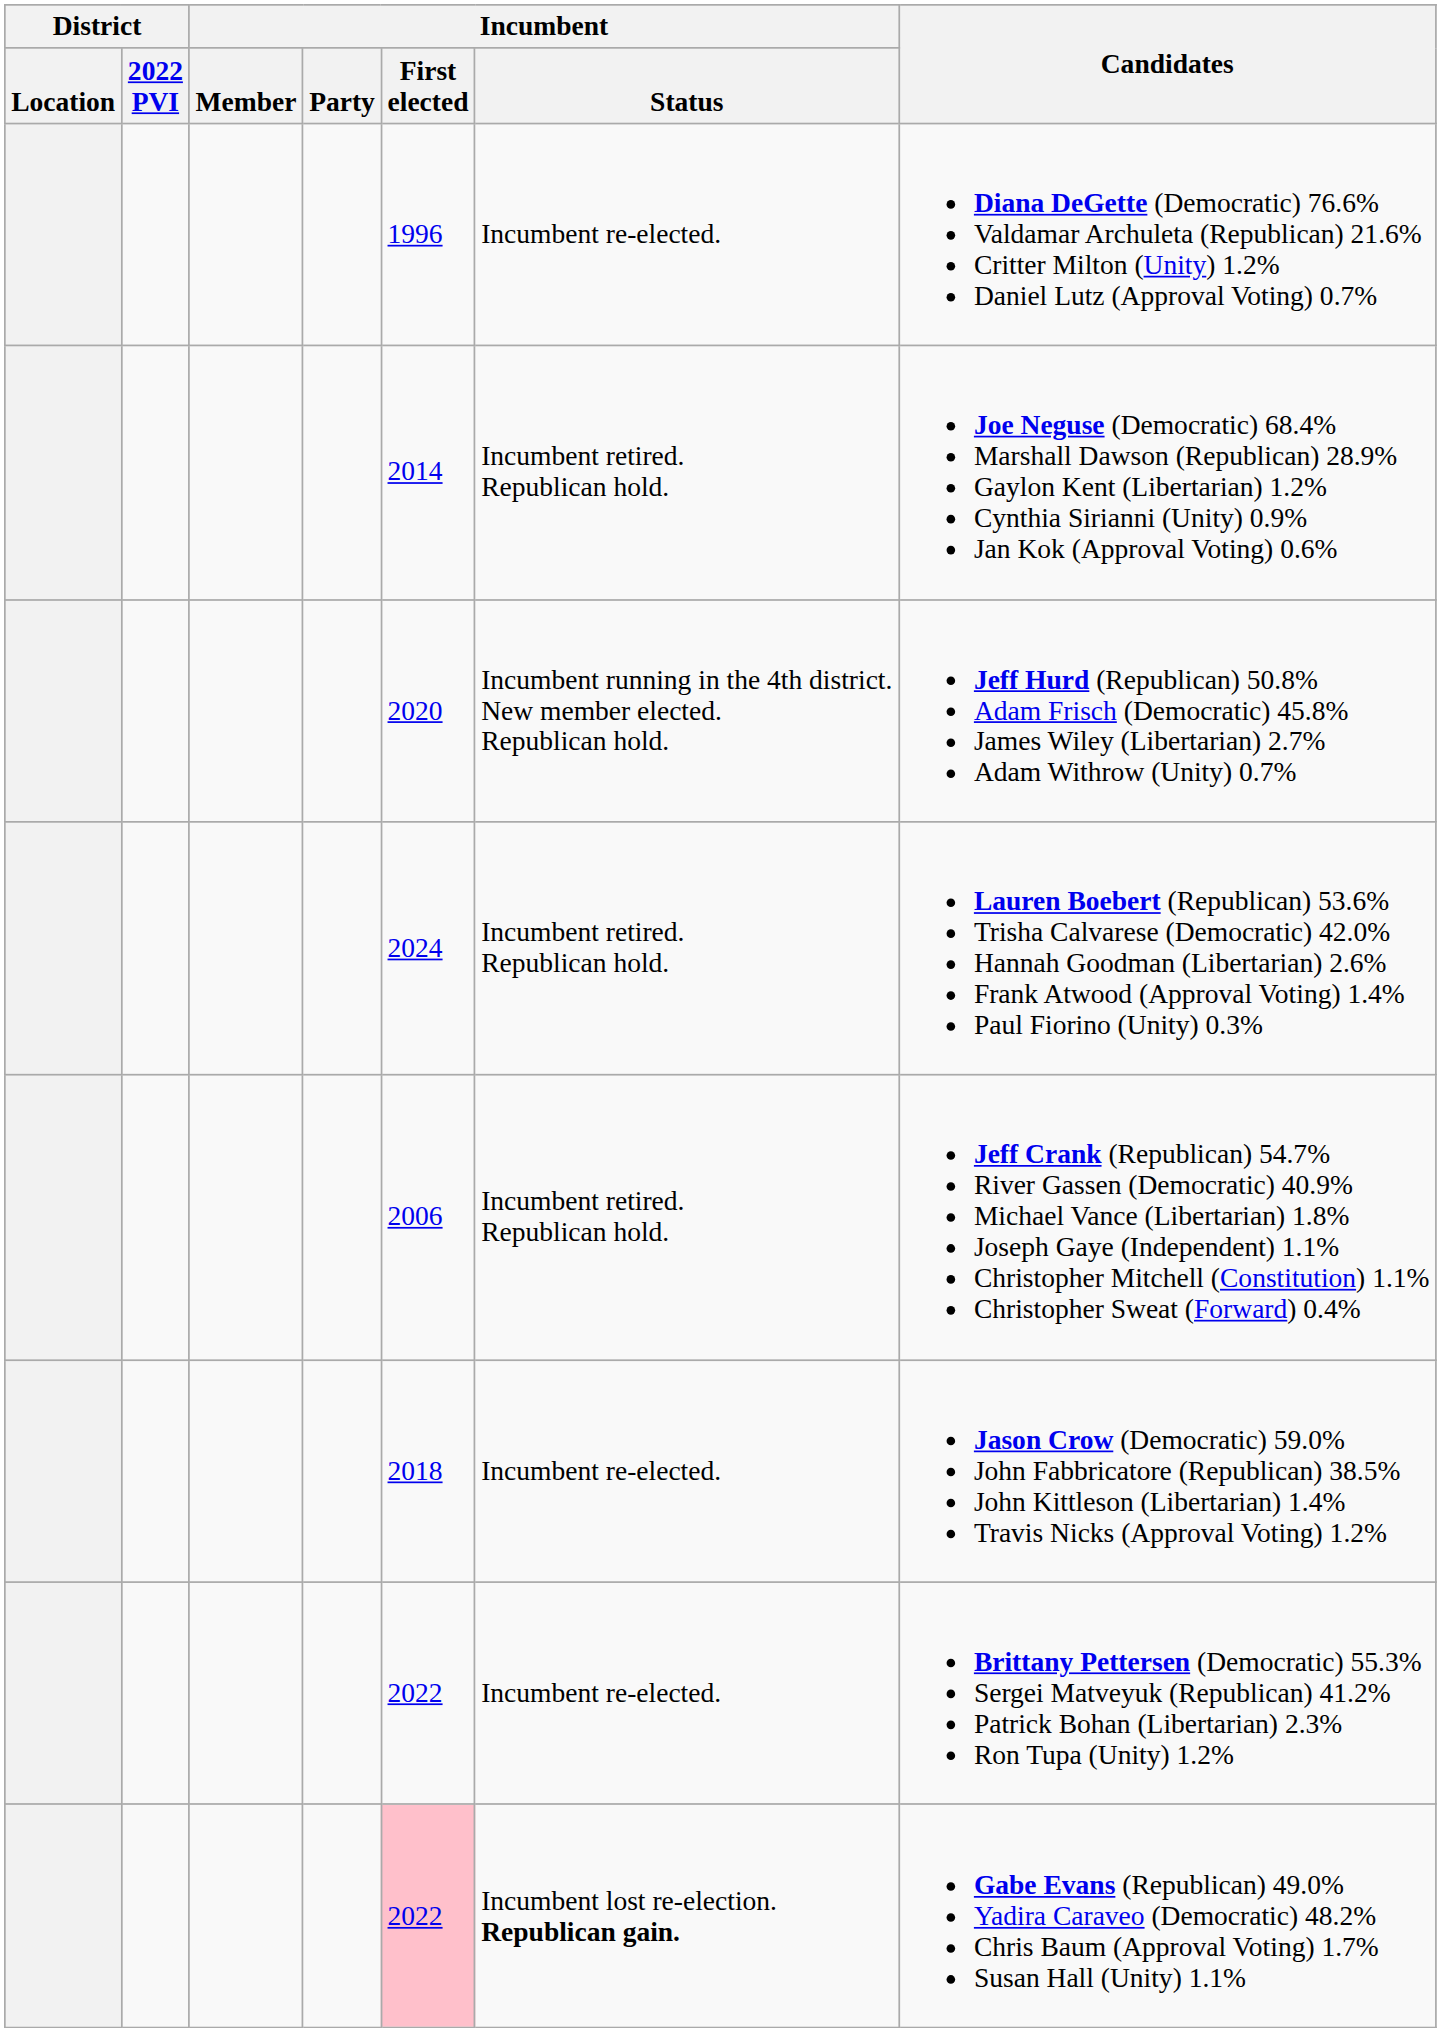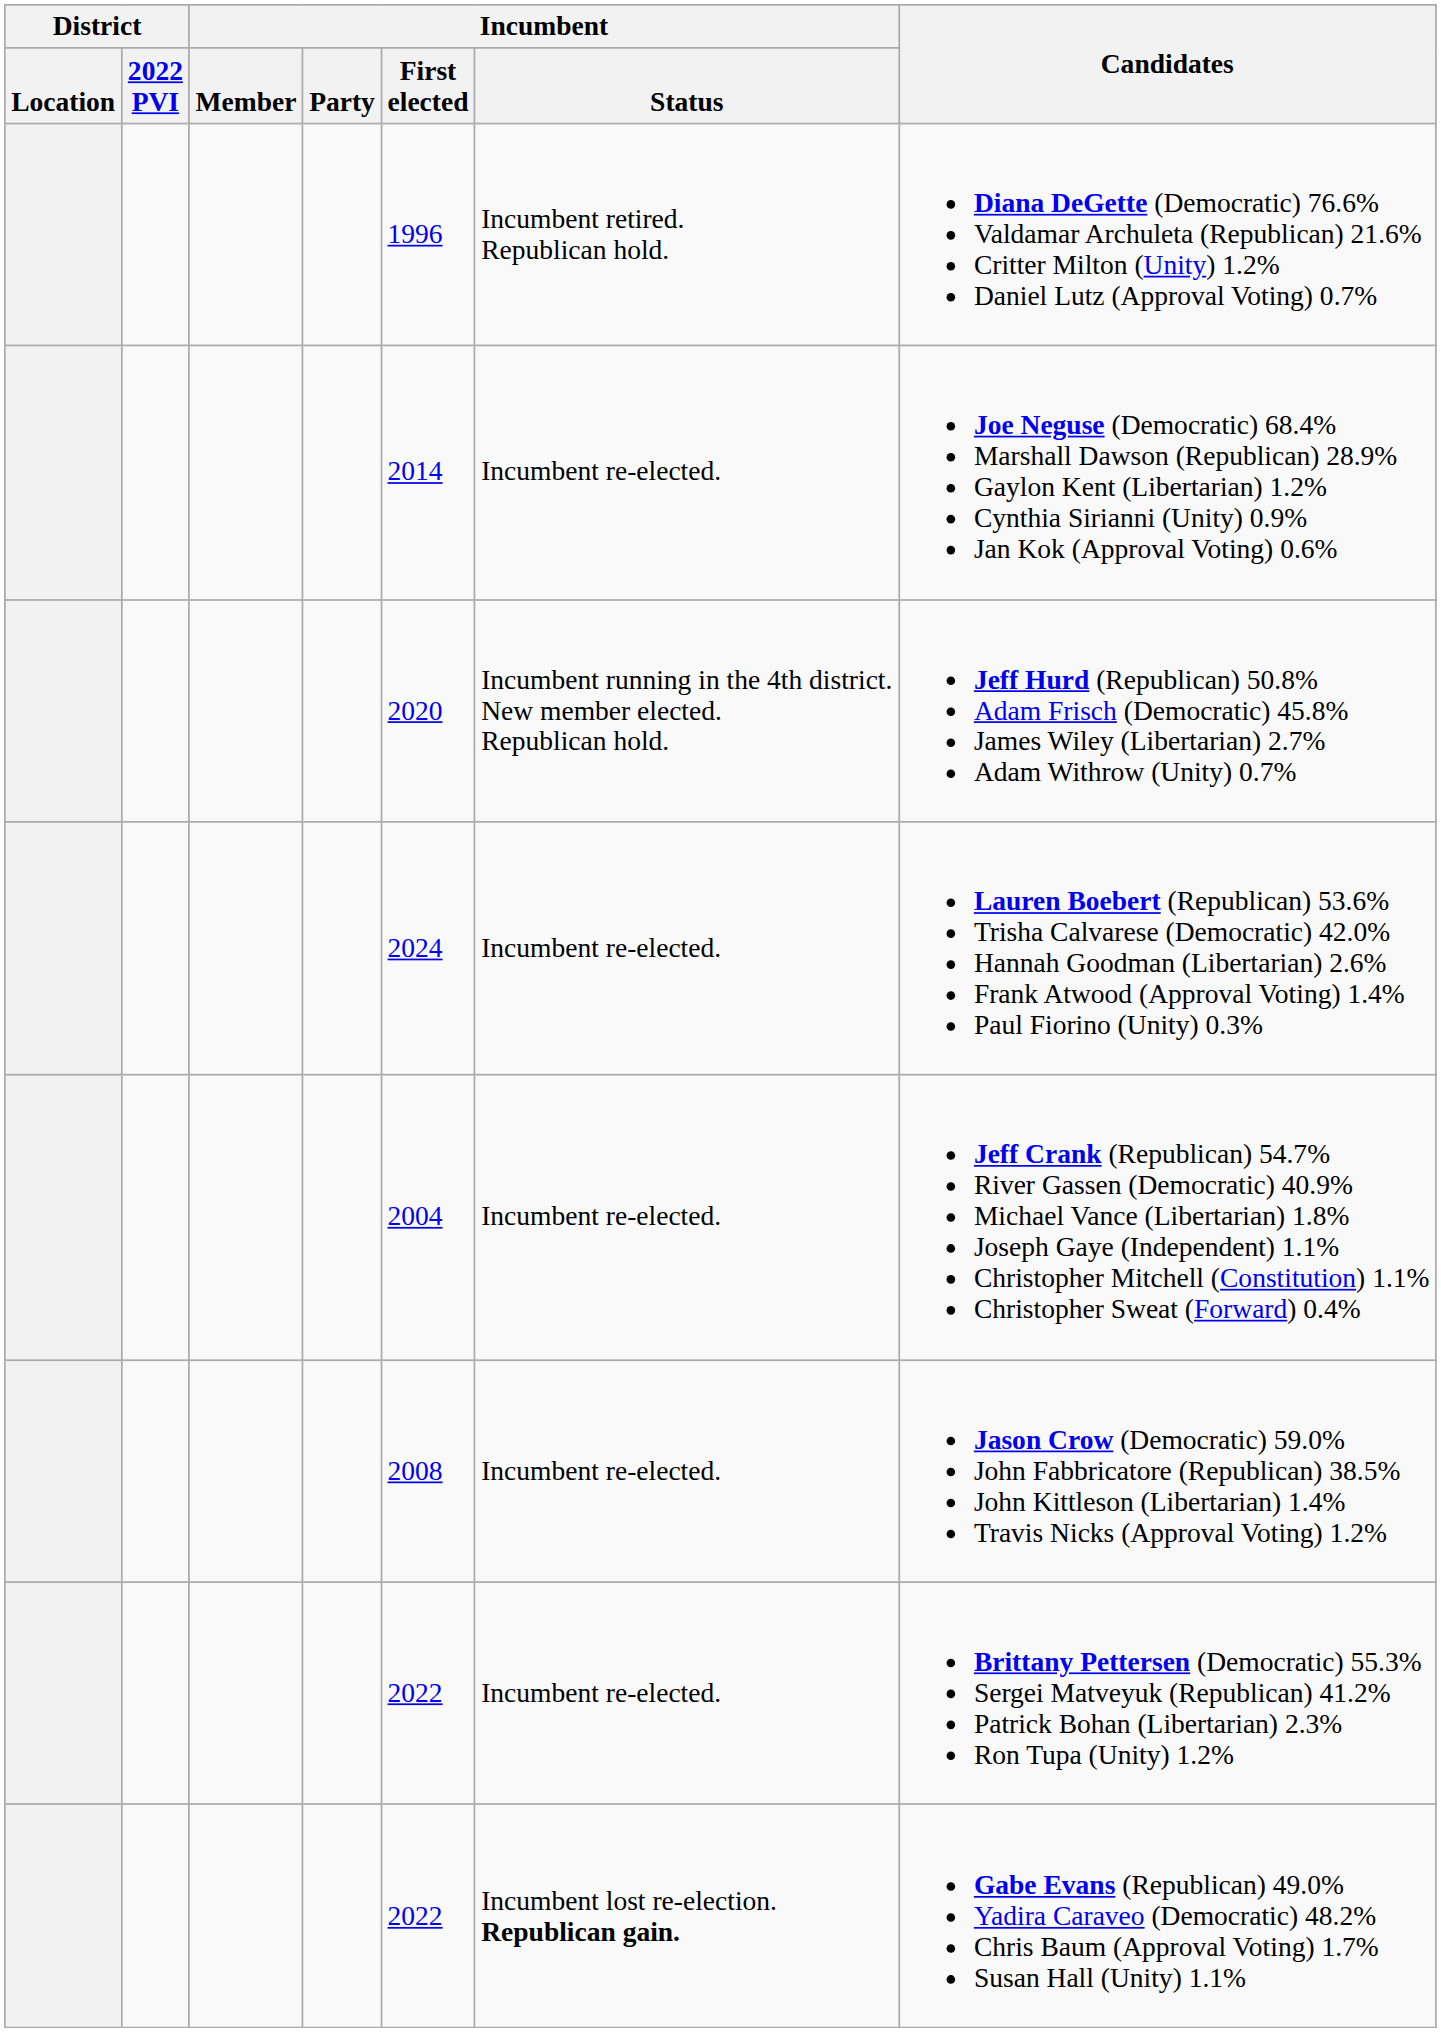row 3 | Incumbent / Status: Incumbent re-elected. -> Incumbent retired. Republican hold.
row 4 | Incumbent / Status: Incumbent retired. Republican hold. -> Incumbent re-elected.
row 6 | Incumbent / Status: Incumbent retired. Republican hold. -> Incumbent re-elected.
row 7 | Incumbent / First elected: 2006 -> 2004
row 7 | Incumbent / Status: Incumbent retired. Republican hold. -> Incumbent re-elected.
row 8 | Incumbent / First elected: 2018 -> 2008
row 10 | Incumbent / First elected: pink background -> no background
